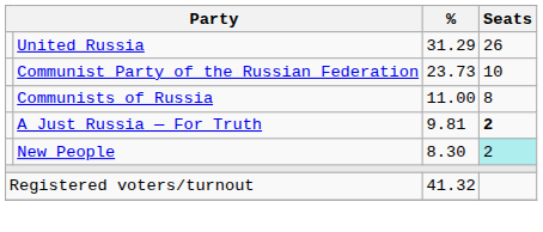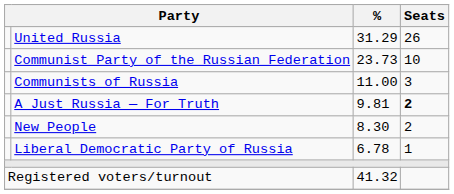Communists of Russia | Seats: 8 -> 3
New People | Seats: paleturquoise background -> no background
+ row: Liberal Democratic Party of Russia | 6.78 | 1
